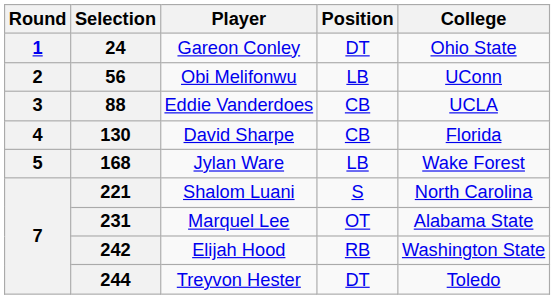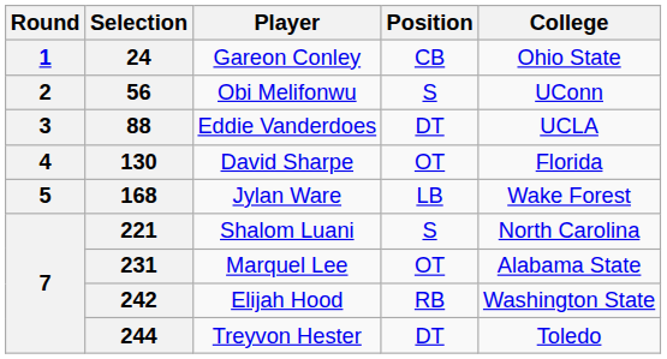24 | Position: DT -> CB
56 | Position: LB -> S
88 | Position: CB -> DT
130 | Position: CB -> OT
